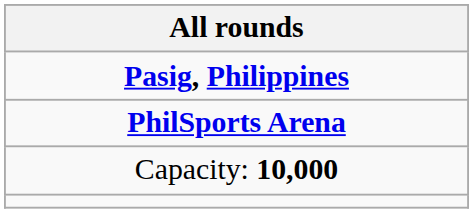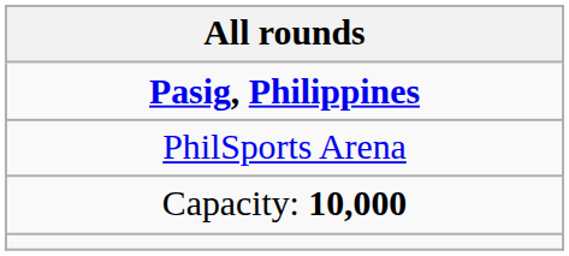row 3 | column 1: bold -> normal
